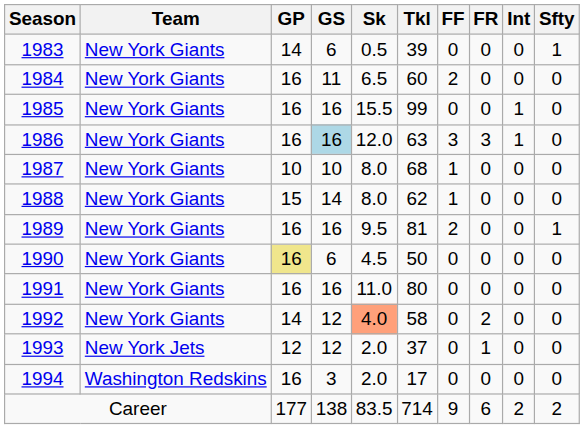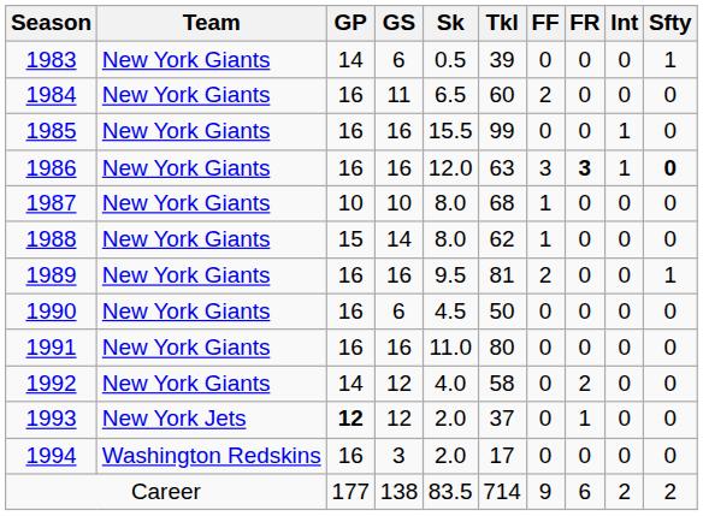1986 | GS: lightblue background -> no background
1986 | FR: normal -> bold
1986 | Sfty: normal -> bold
1990 | GP: khaki background -> no background
1992 | Sk: lightsalmon background -> no background
1993 | GP: normal -> bold
